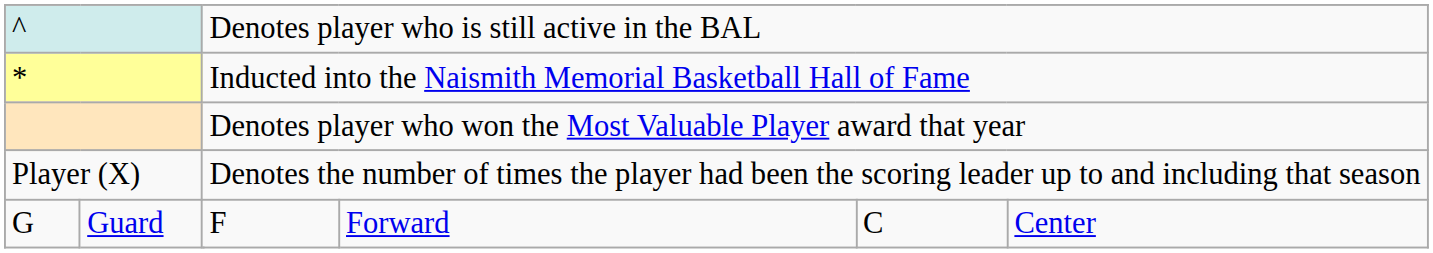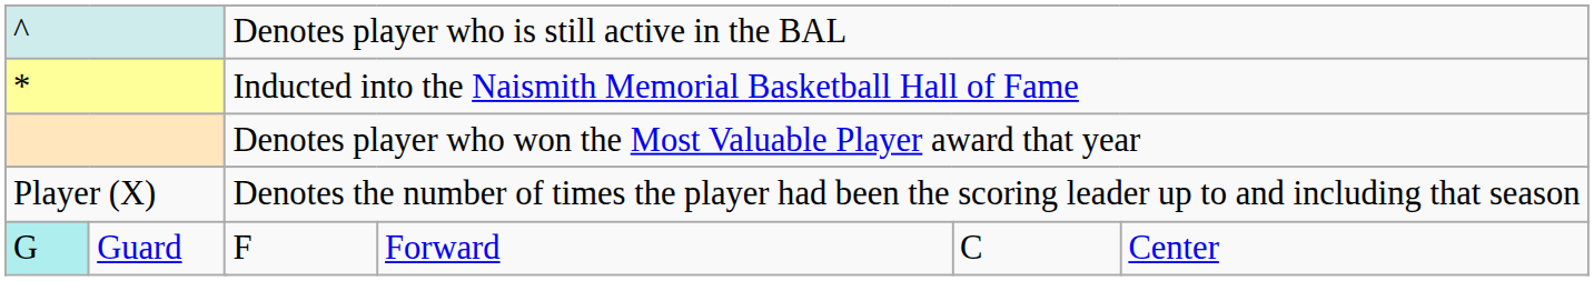Guard | column 1: no background -> paleturquoise background
